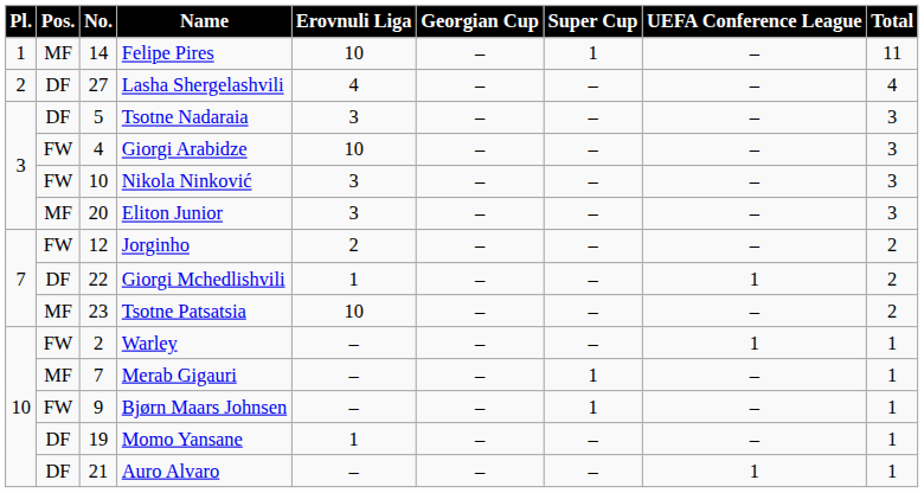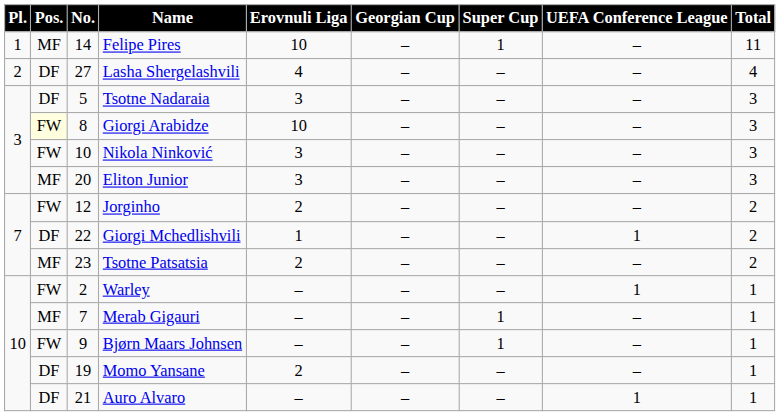Giorgi Arabidze | Pos.: no background -> lightyellow background
Giorgi Arabidze | No.: 4 -> 8
Tsotne Patsatsia | Erovnuli Liga: 10 -> 2
Momo Yansane | Erovnuli Liga: 1 -> 2
